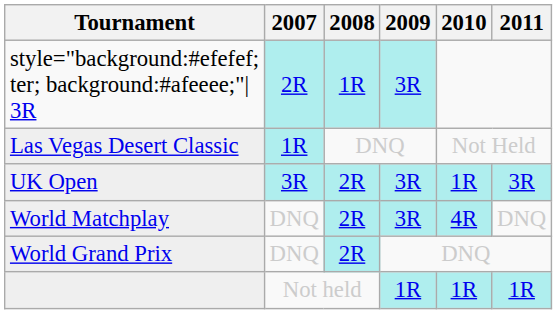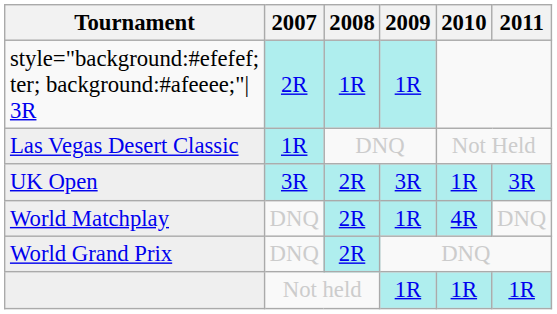style="background:#efefef; ter; background:#afeeee;"| 3R | 2009: 3R -> 1R
World Matchplay | 2009: 3R -> 1R
